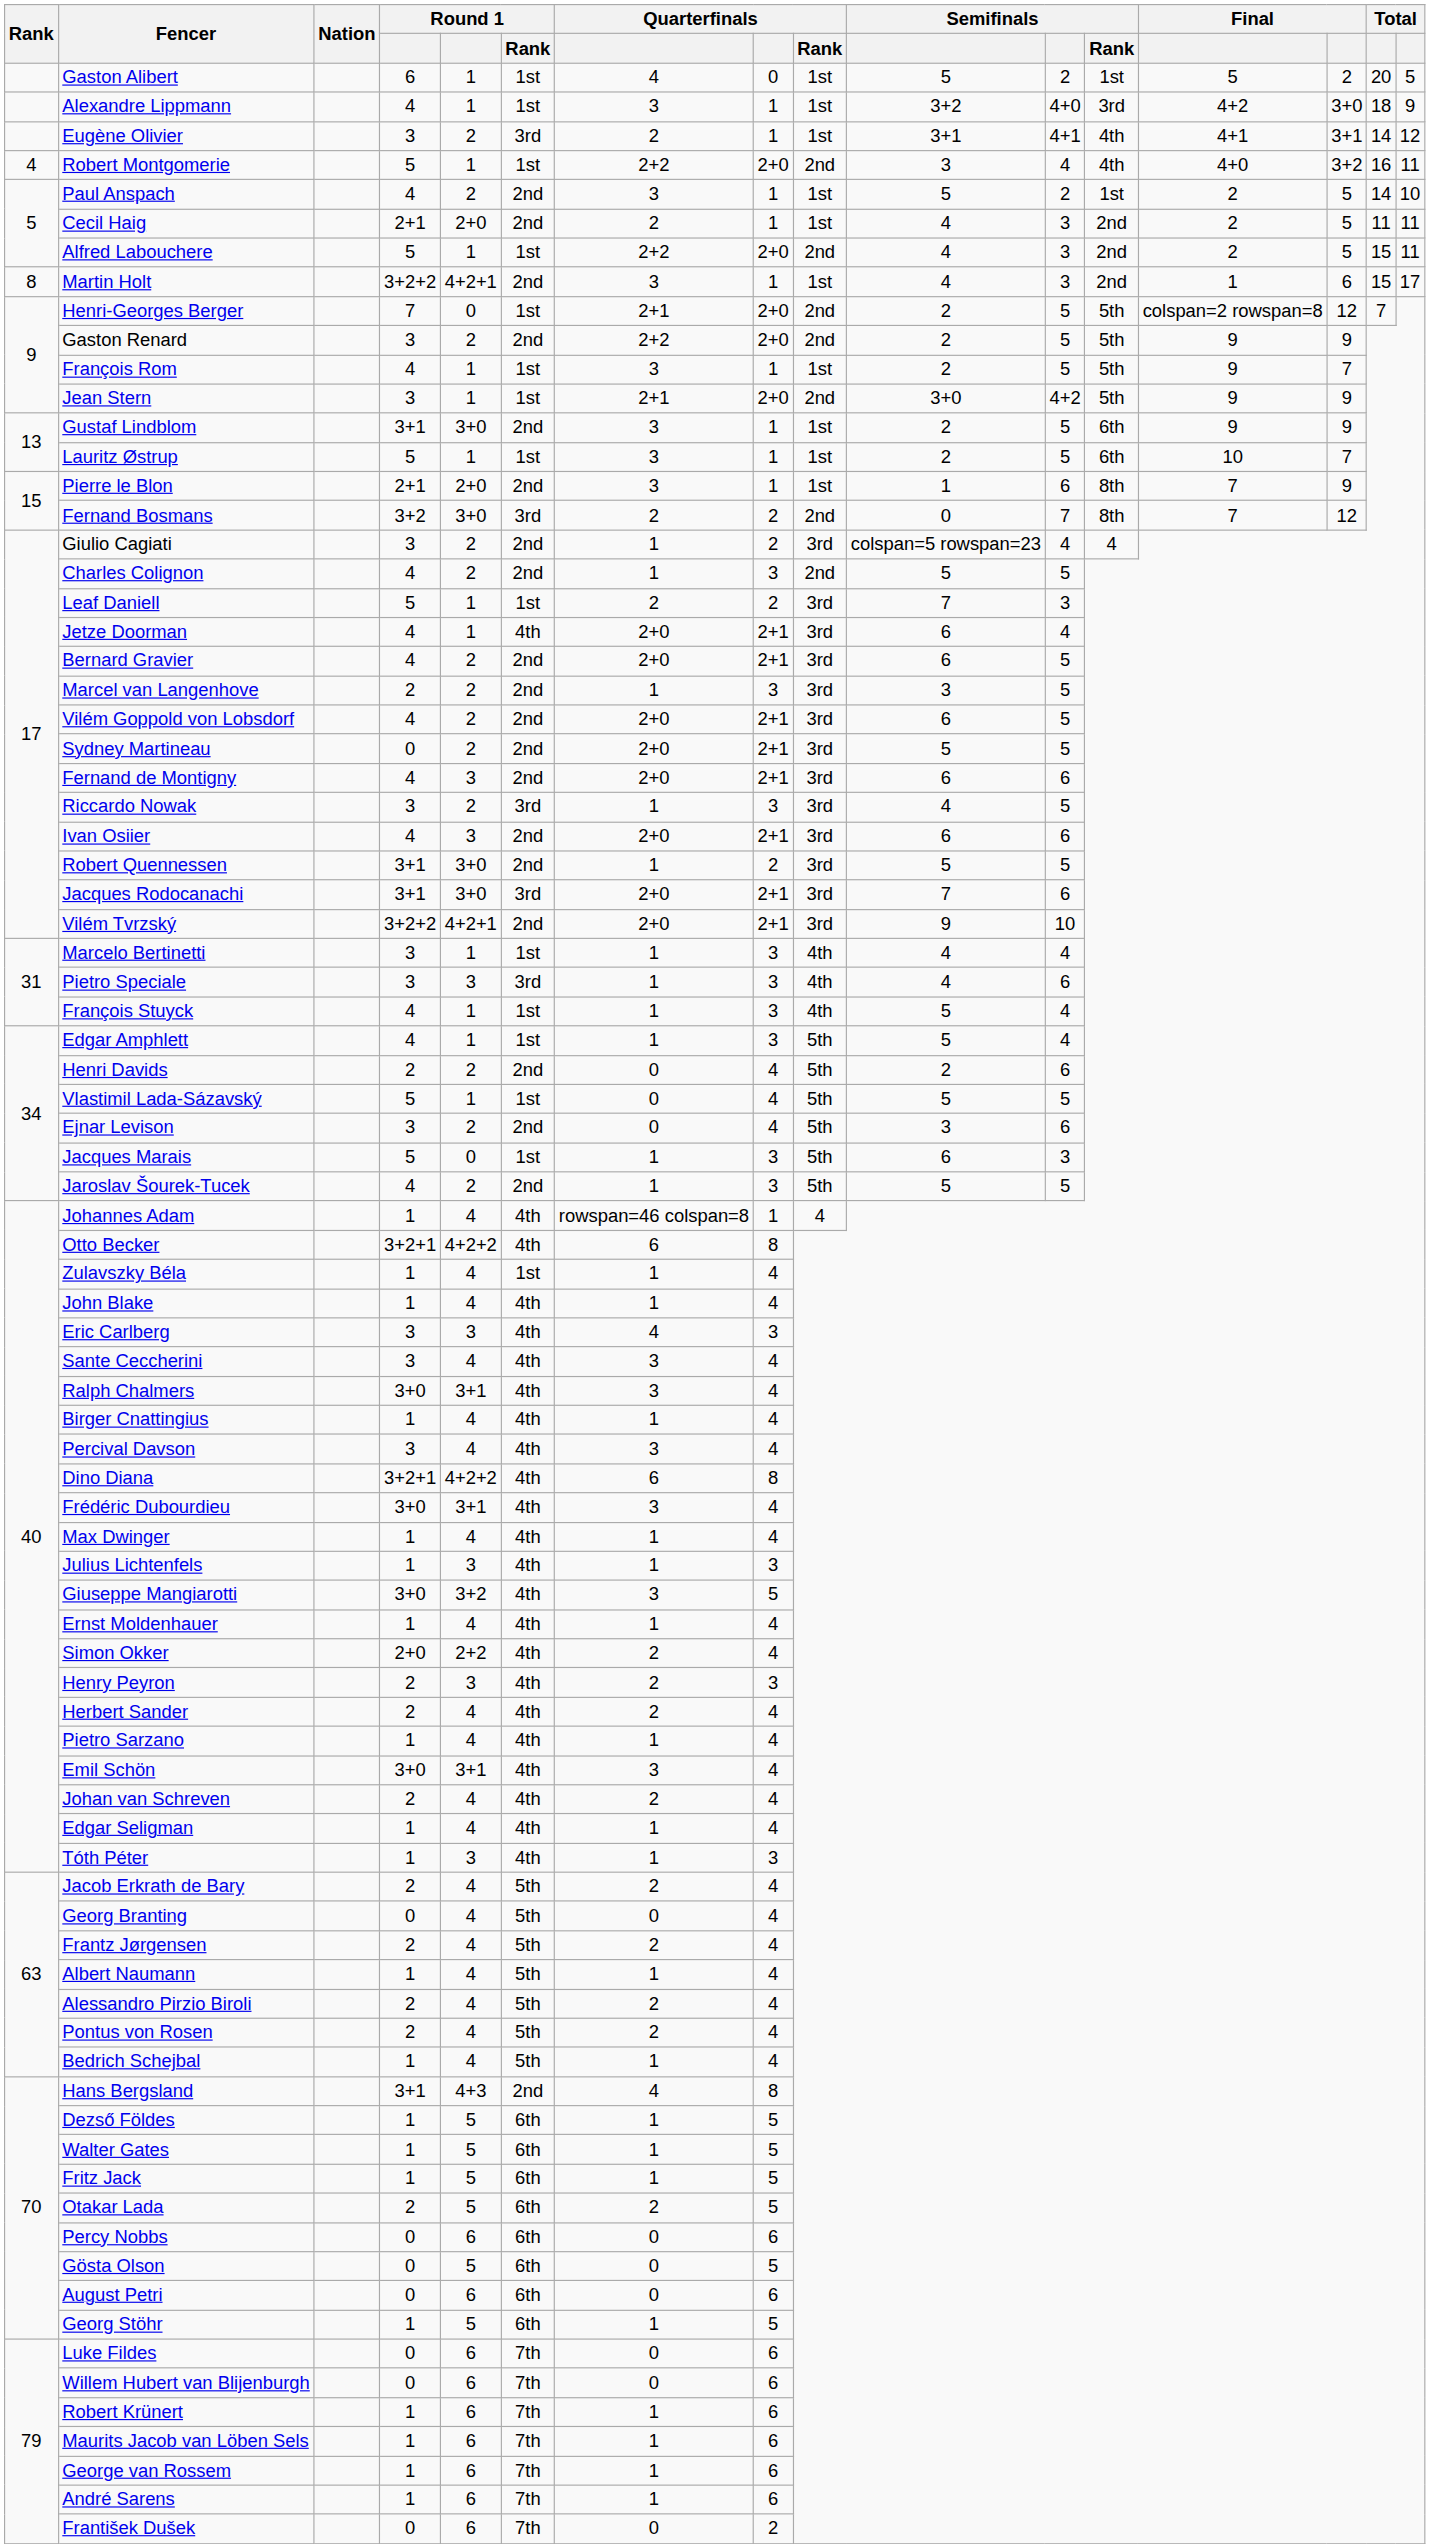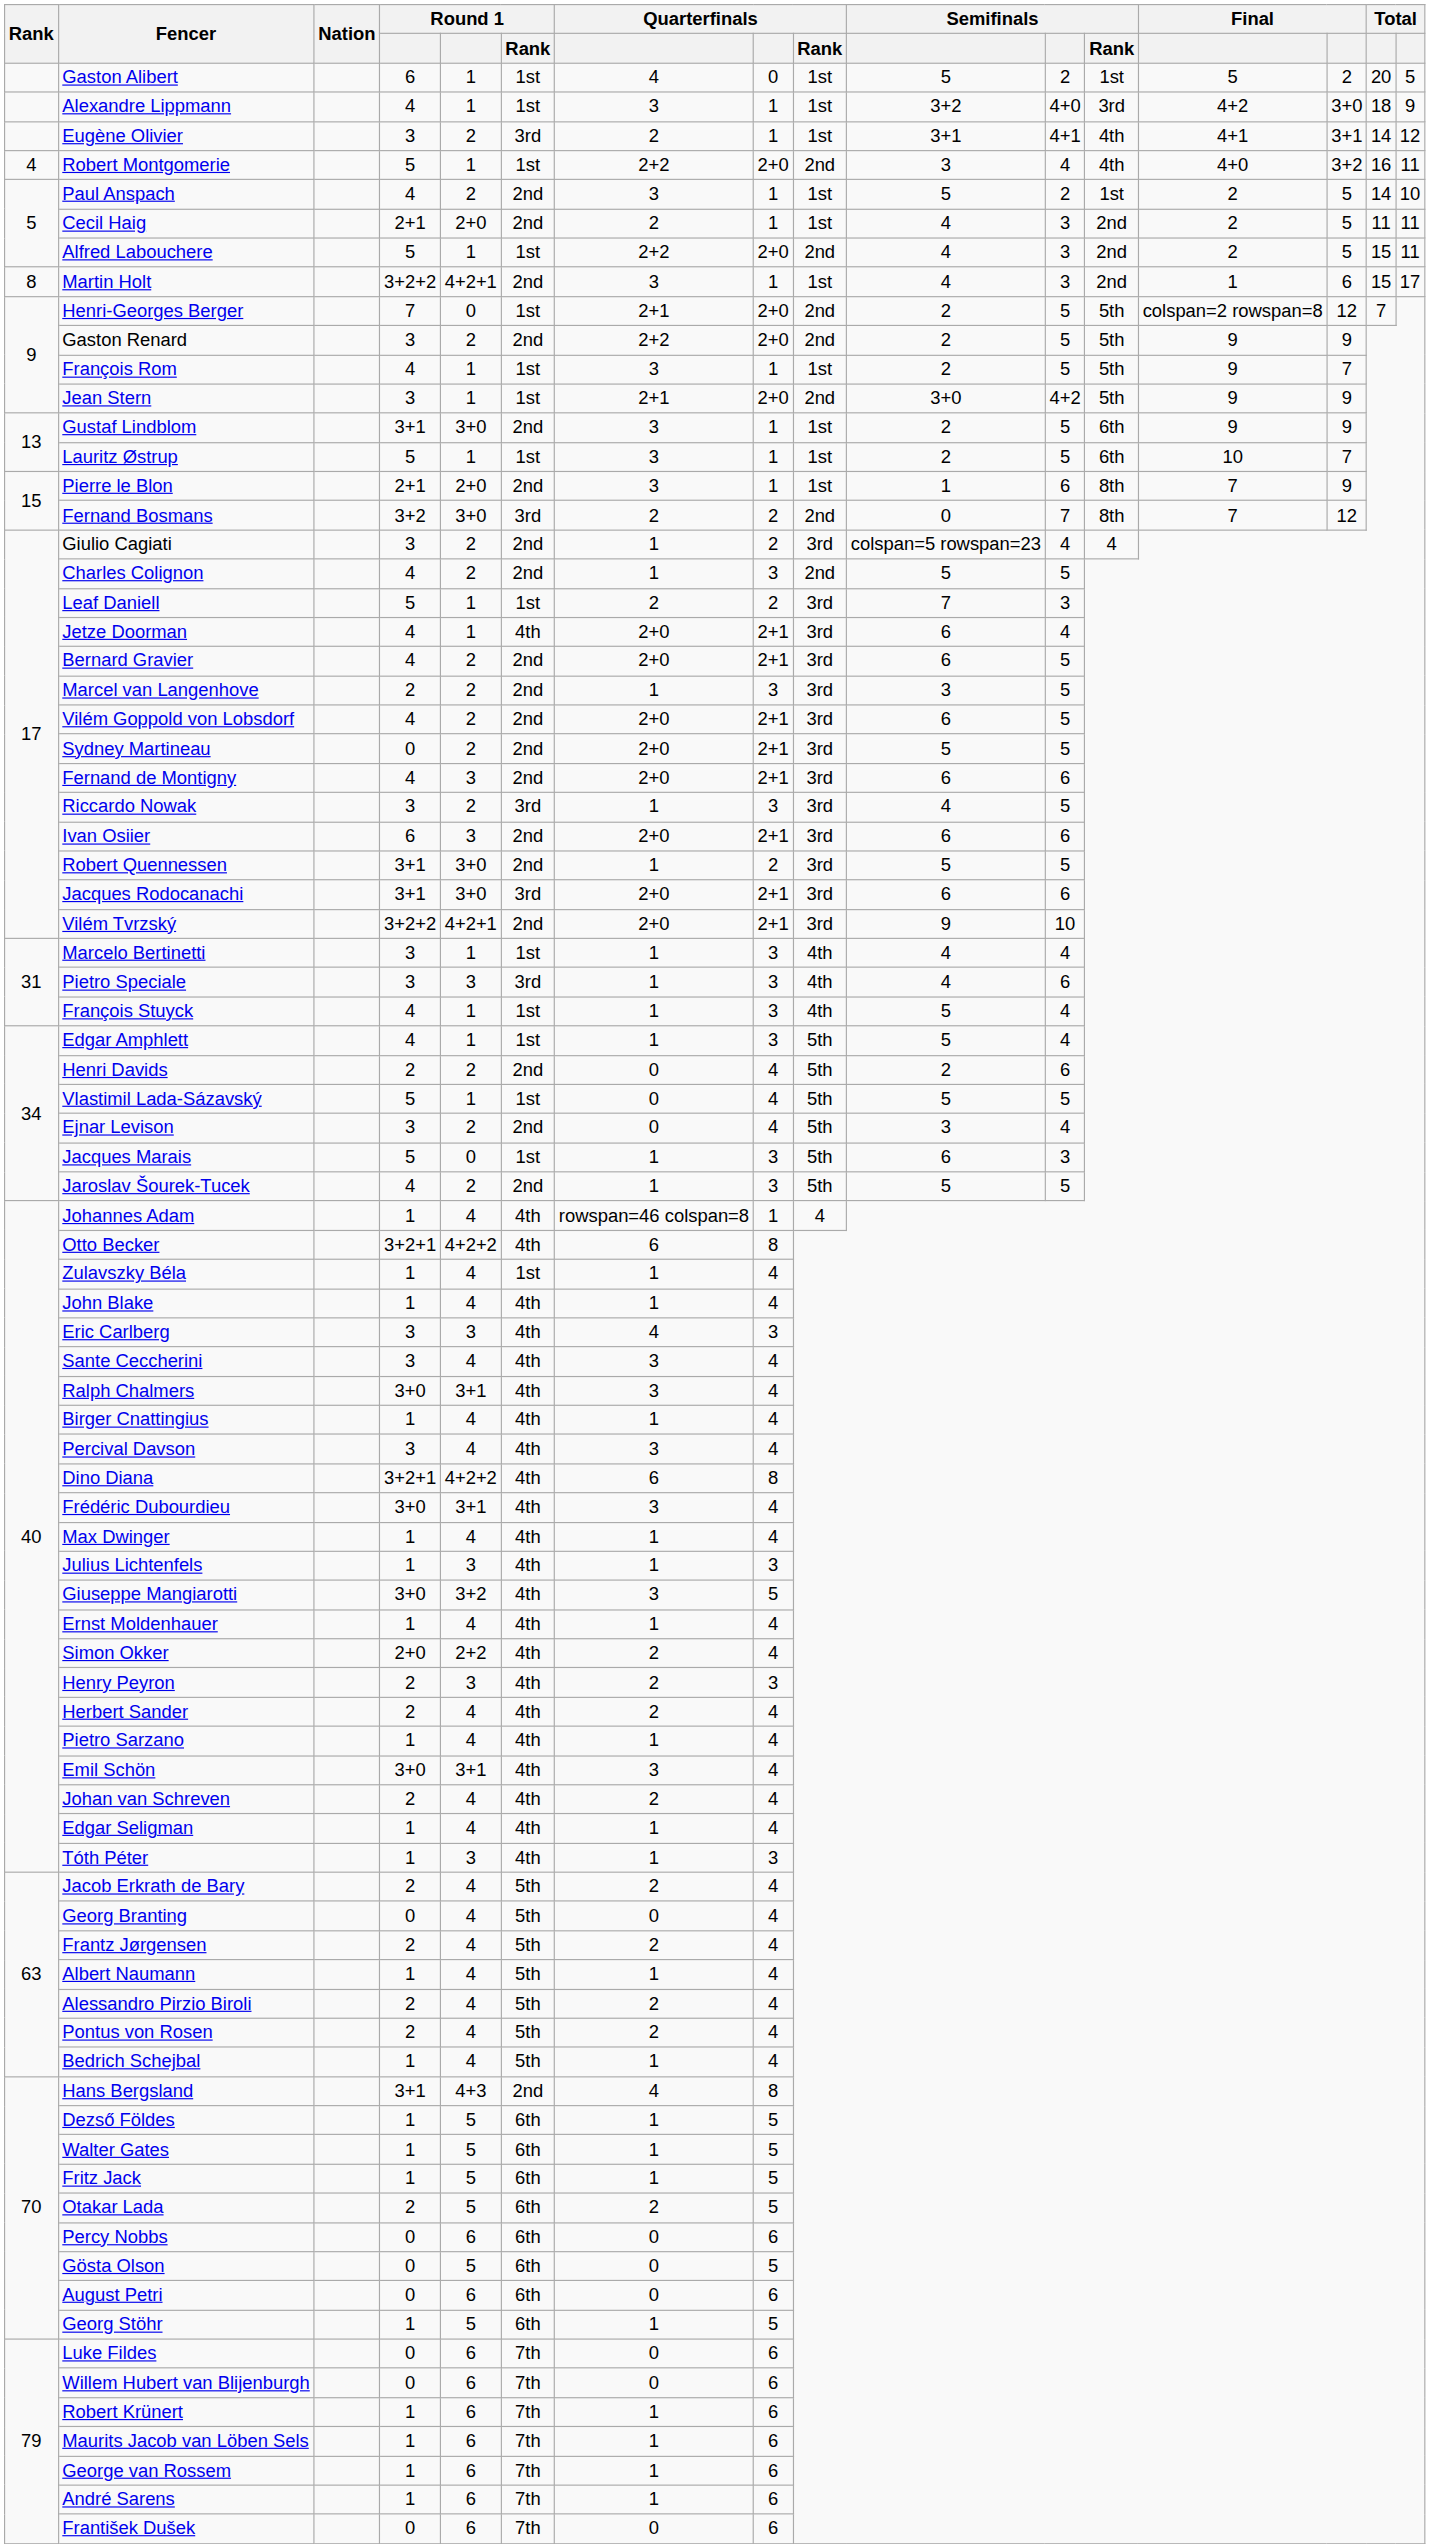Ivan Osiier | column 4: 4 -> 6
Jacques Rodocanachi | column 10: 7 -> 6
Ejnar Levison | column 11: 6 -> 4
František Dušek | column 8: 2 -> 6
